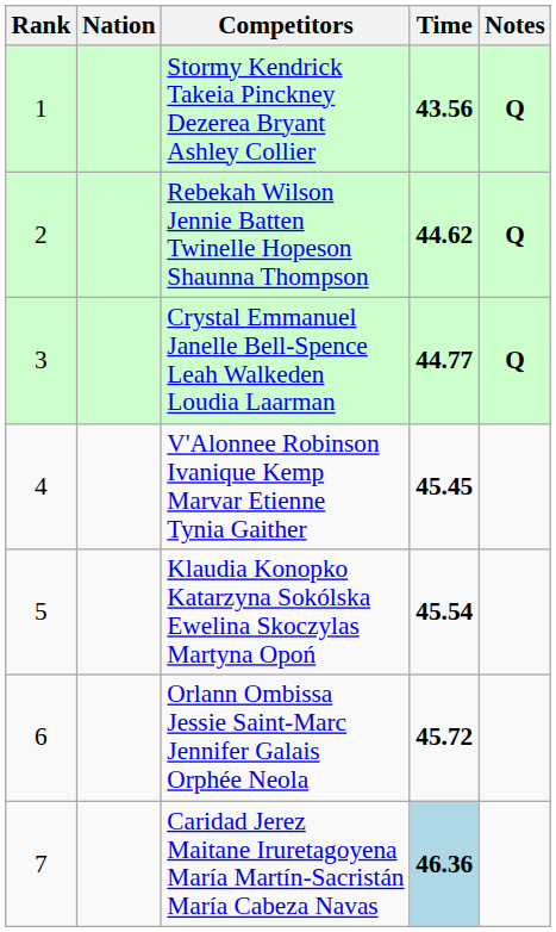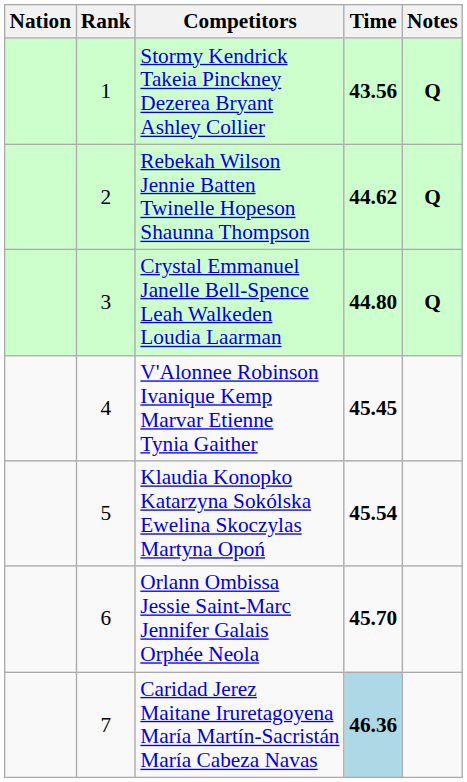columns swapped: Rank <-> Nation
row 4 | Time: 44.77 -> 44.80
row 7 | Time: 45.72 -> 45.70
